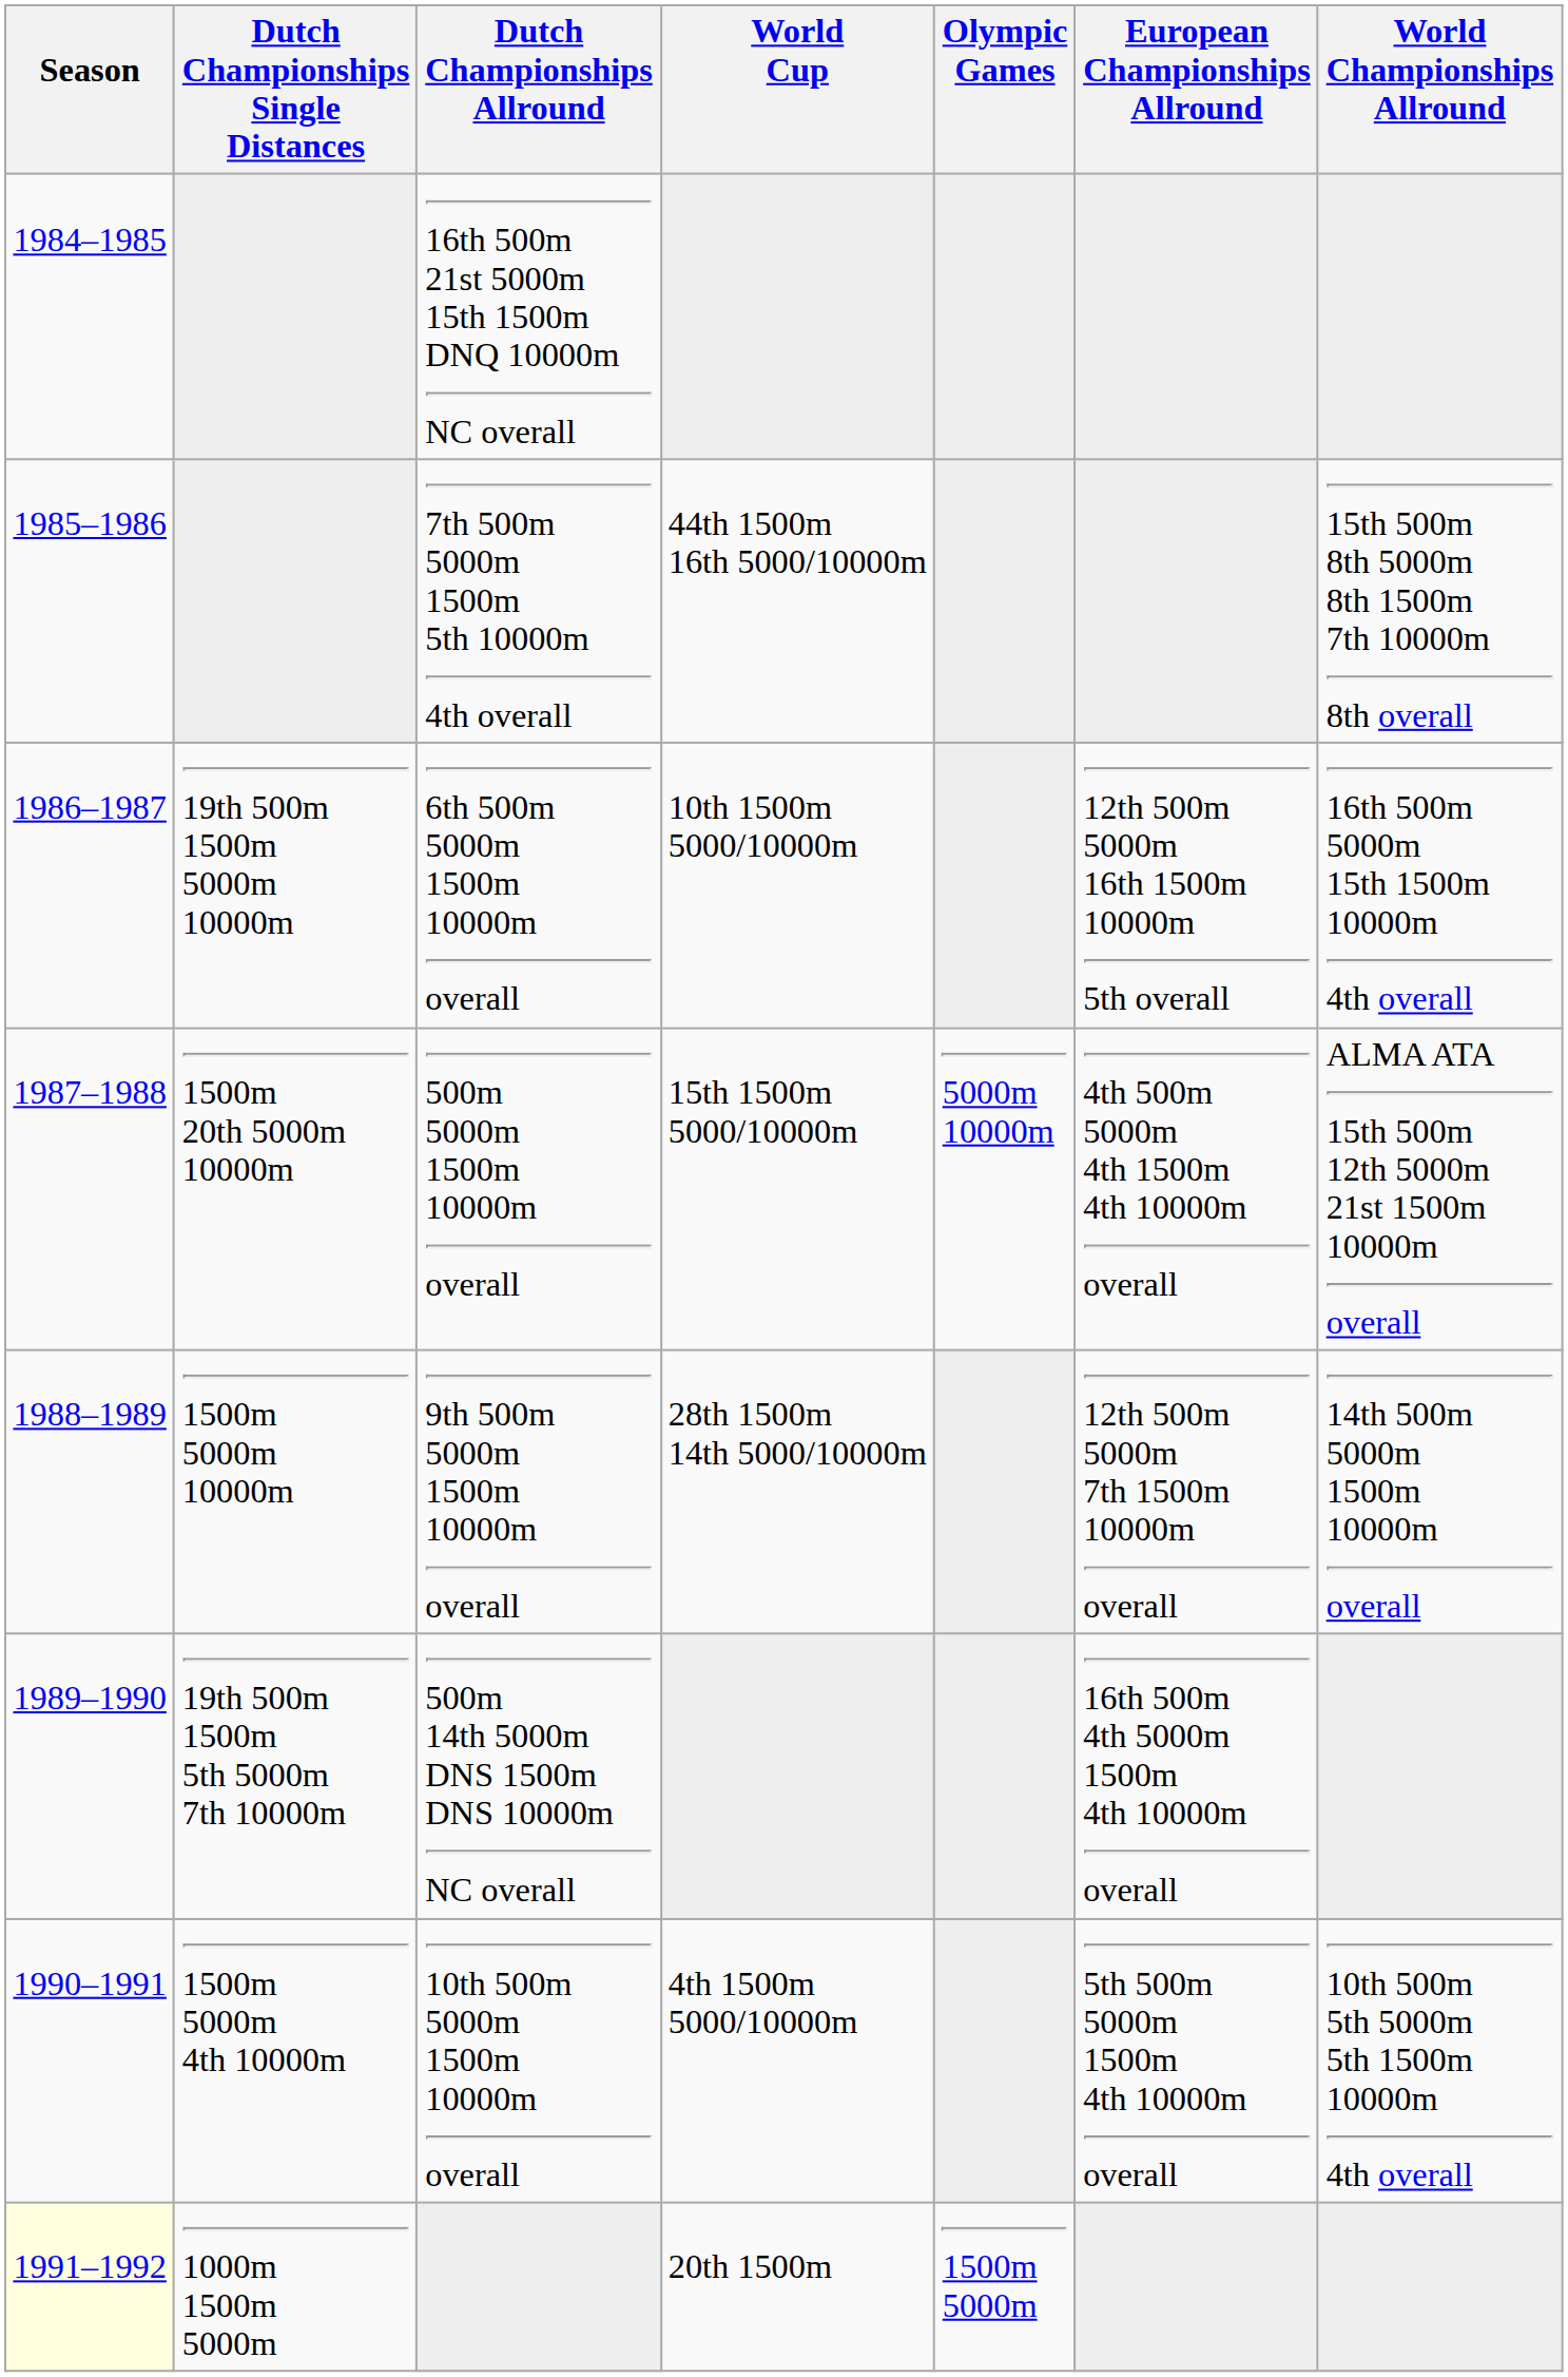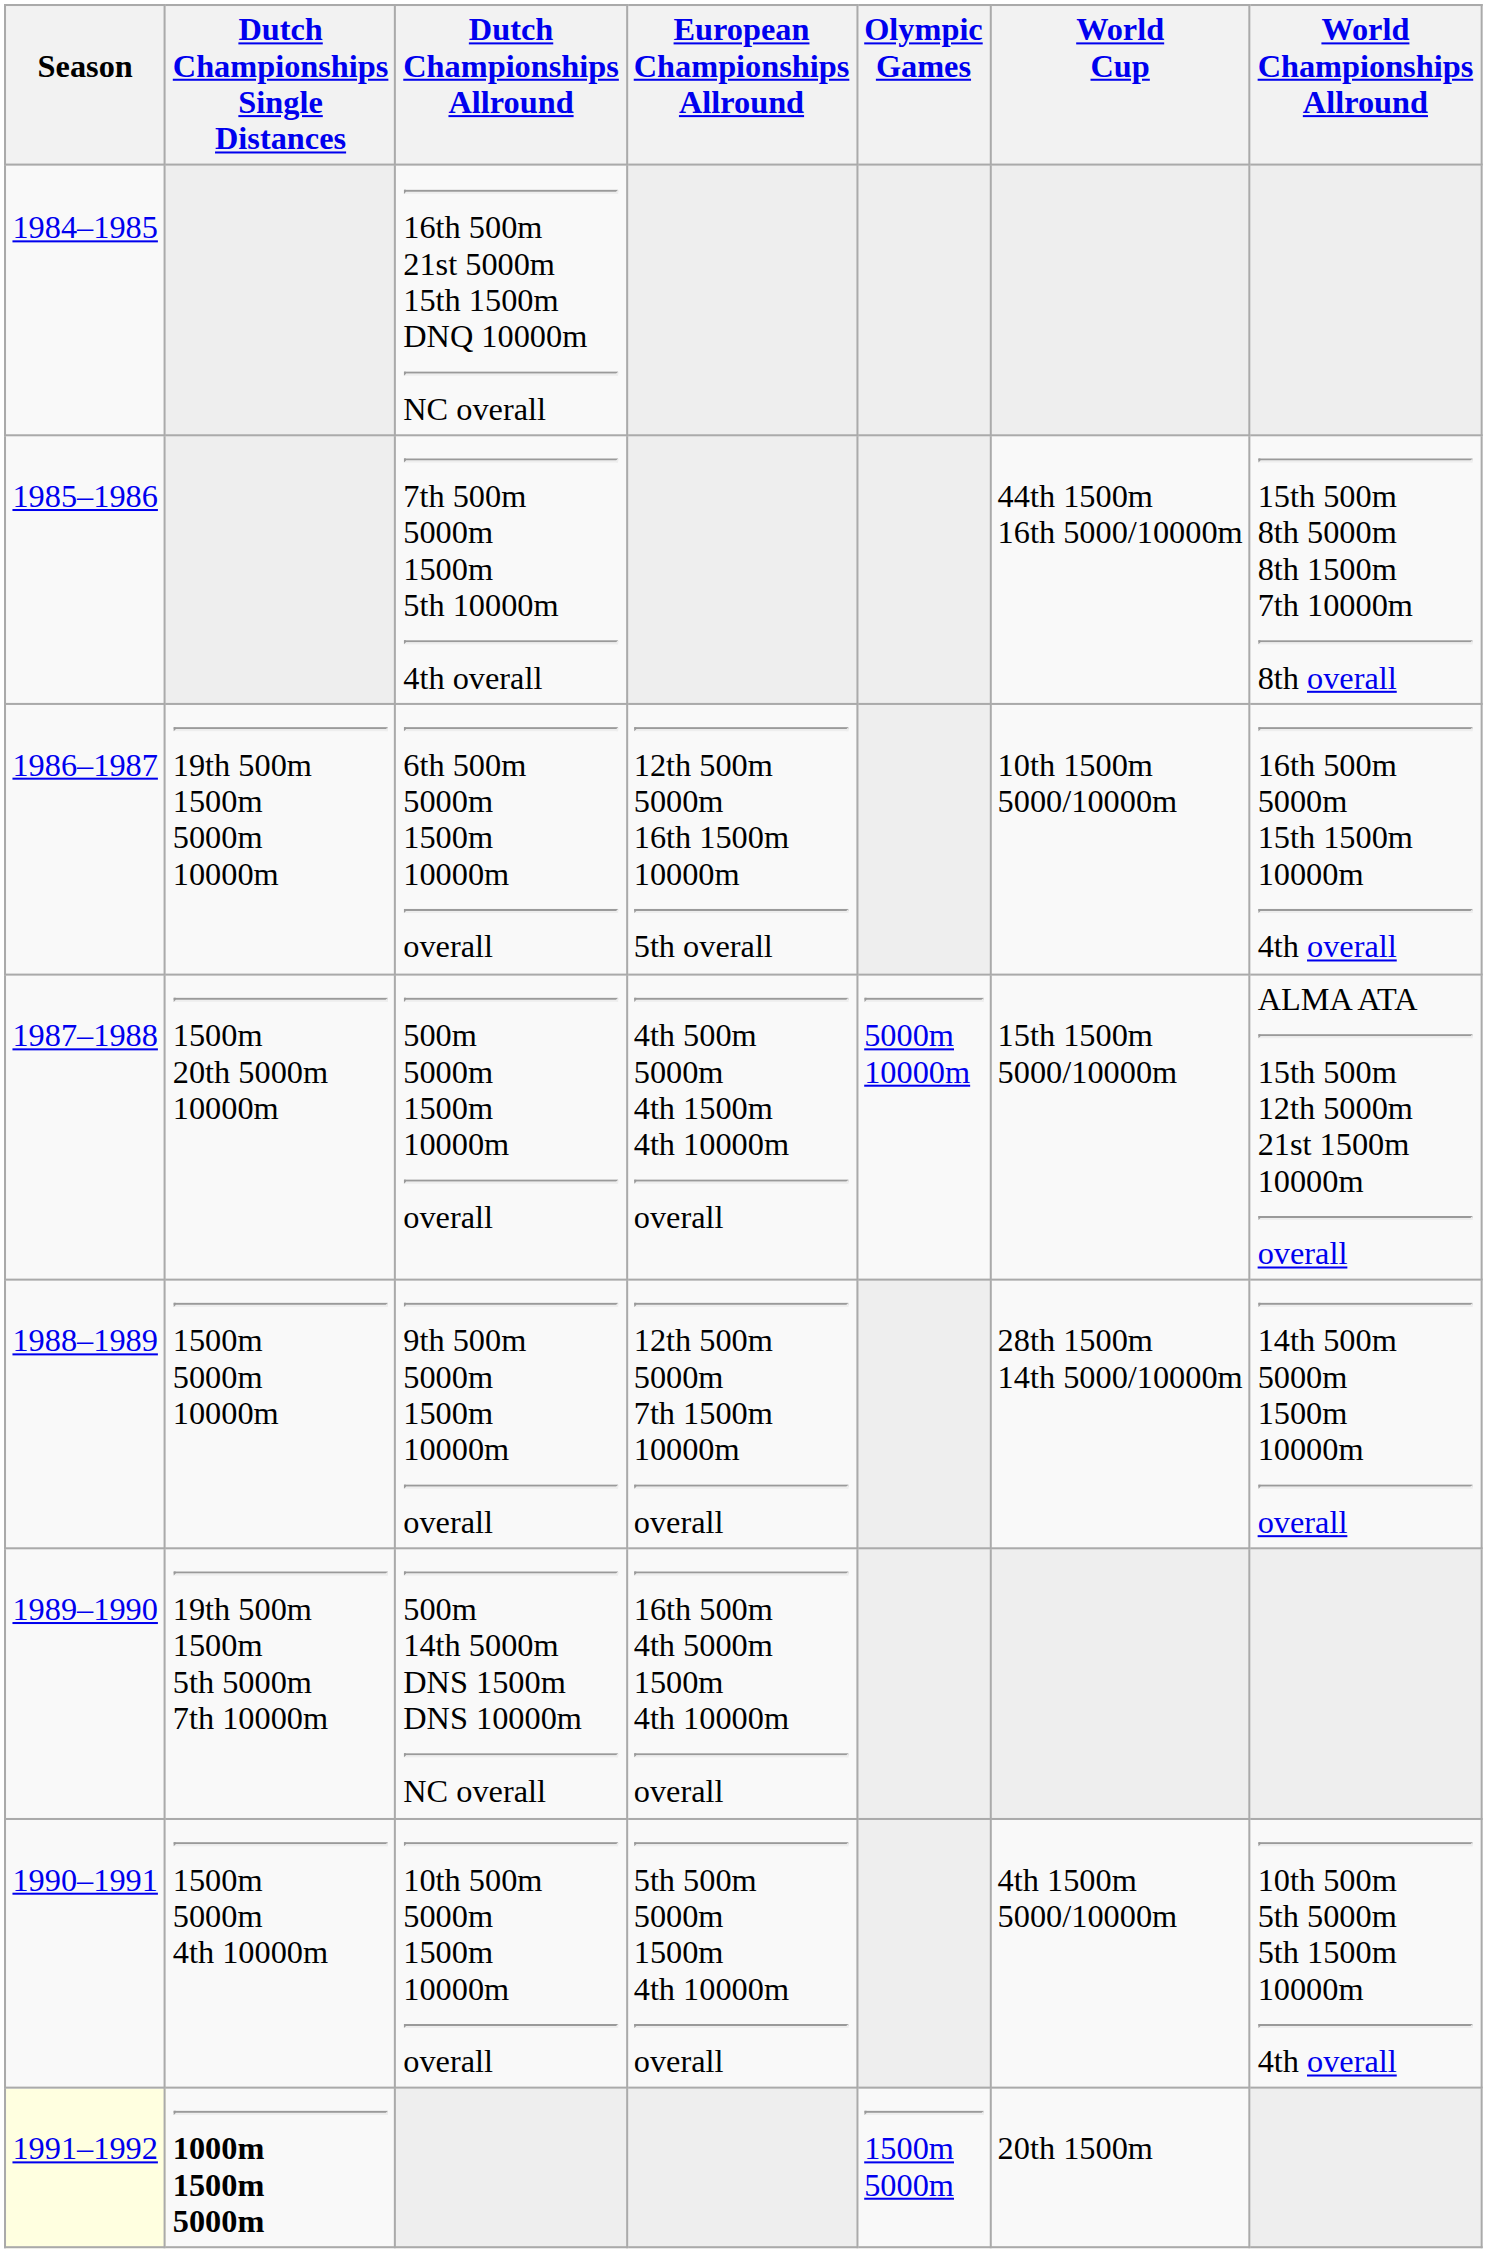columns swapped: European Championships Allround <-> World Cup
row 9 | Dutch Championships Single Distances: normal -> bold
